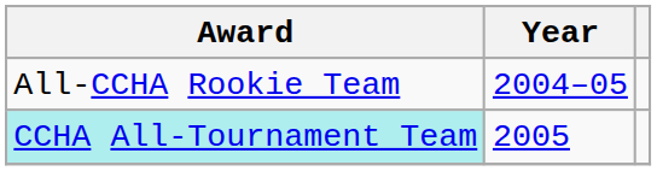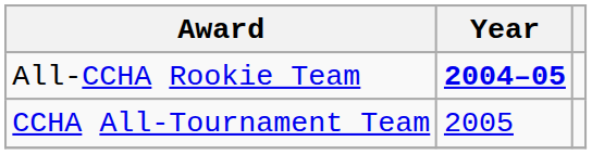row 2 | Year: normal -> bold
row 3 | Award: paleturquoise background -> no background
